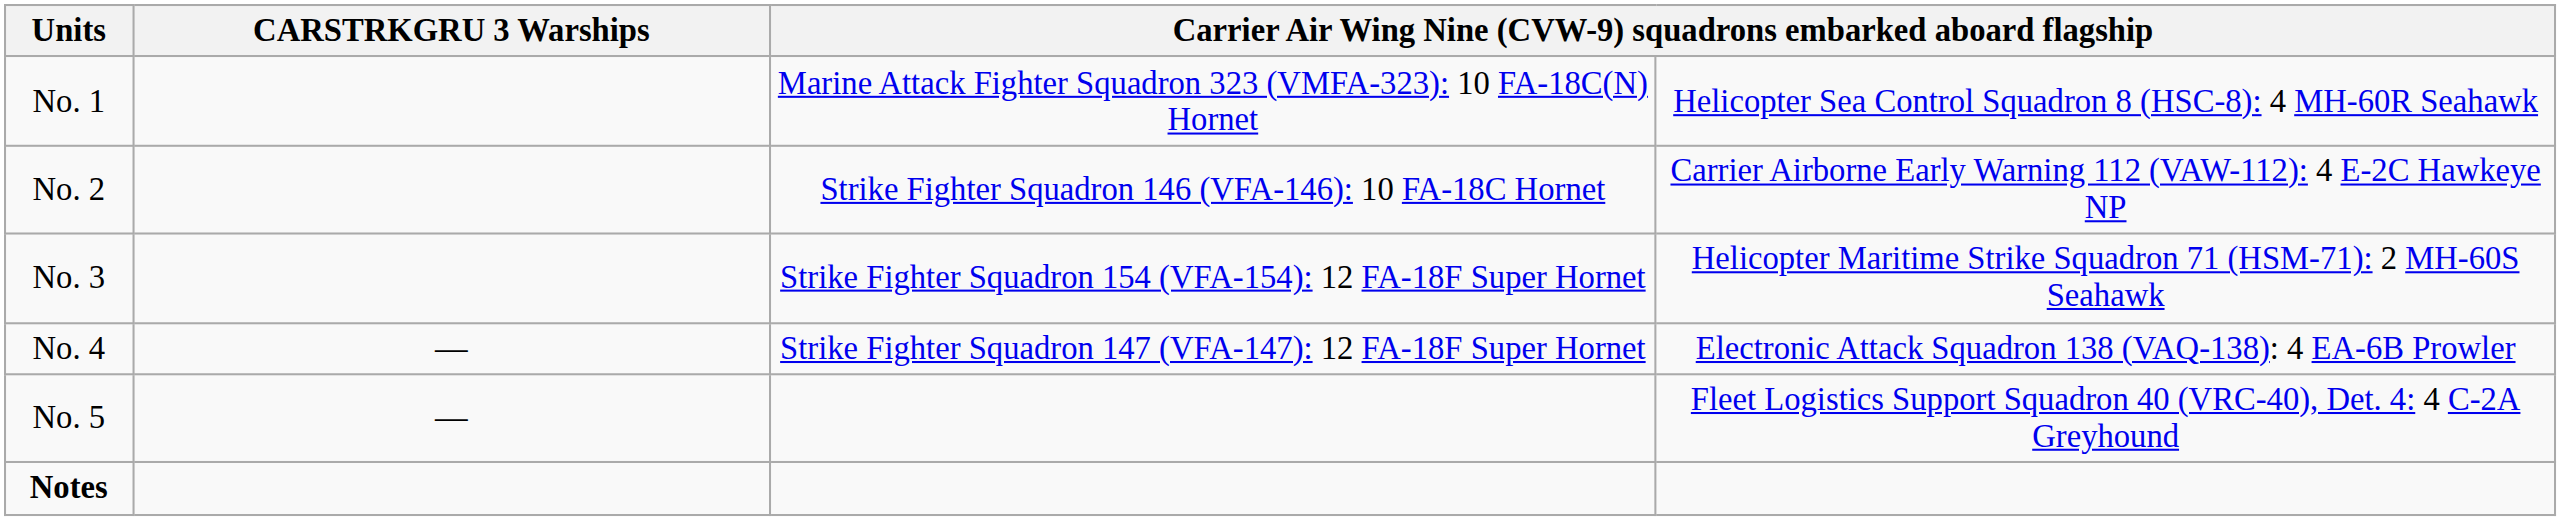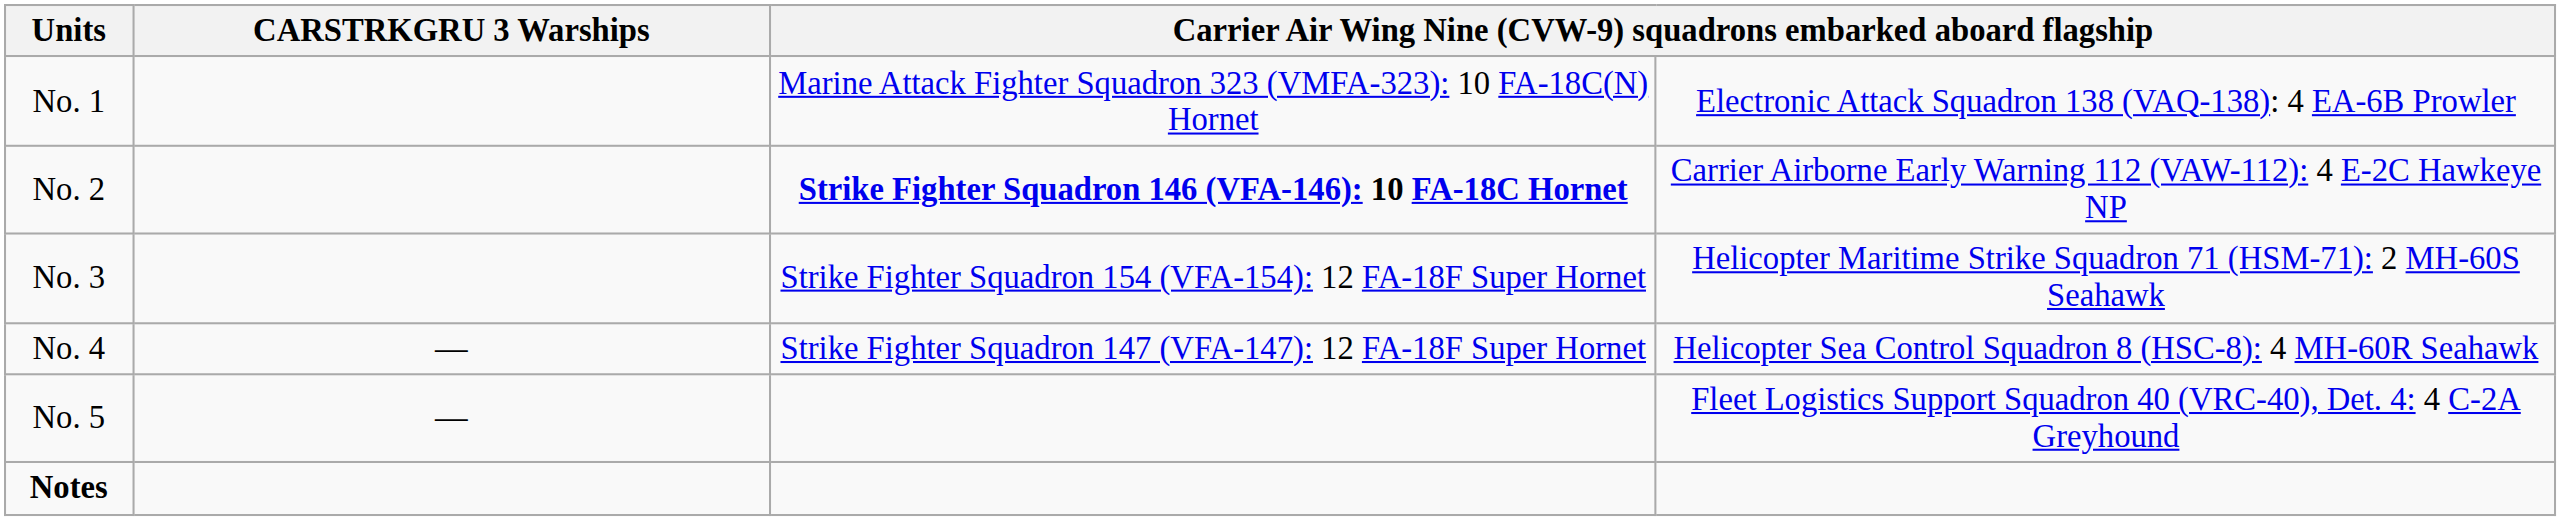No. 1 | column 4: Helicopter Sea Control Squadron 8 (HSC-8): 4 MH-60R Seahawk -> Electronic Attack Squadron 138 (VAQ-138): 4 EA-6B Prowler
No. 2 | column 3: normal -> bold
No. 4 | column 4: Electronic Attack Squadron 138 (VAQ-138): 4 EA-6B Prowler -> Helicopter Sea Control Squadron 8 (HSC-8): 4 MH-60R Seahawk
